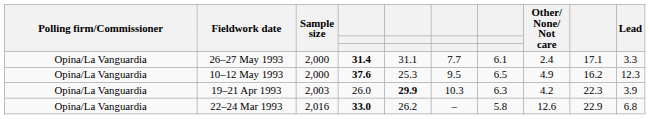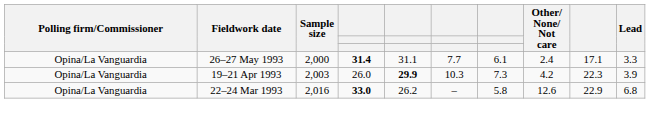- row: Opina/La Vanguardia | 10–12 May 1993 | 2,000 | 37.6 | 25.3 | 9.5 | 6.5 | 4.9 | 16.2 | 12.3
19–21 Apr 1993 | column 7: 6.3 -> 7.3
